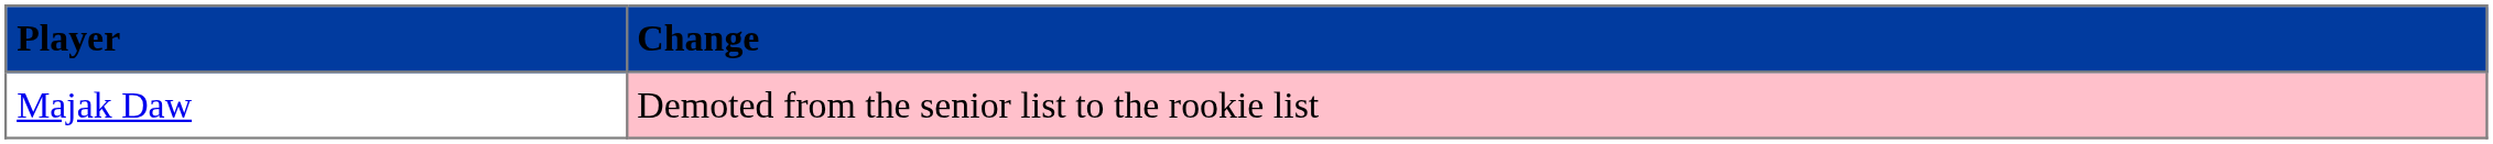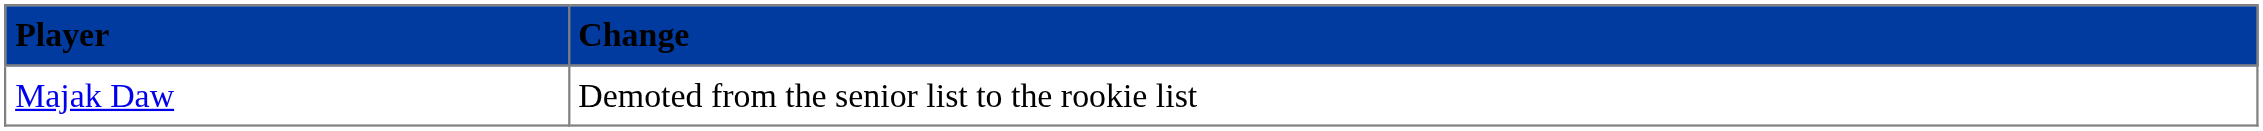Majak Daw | Change: pink background -> no background
